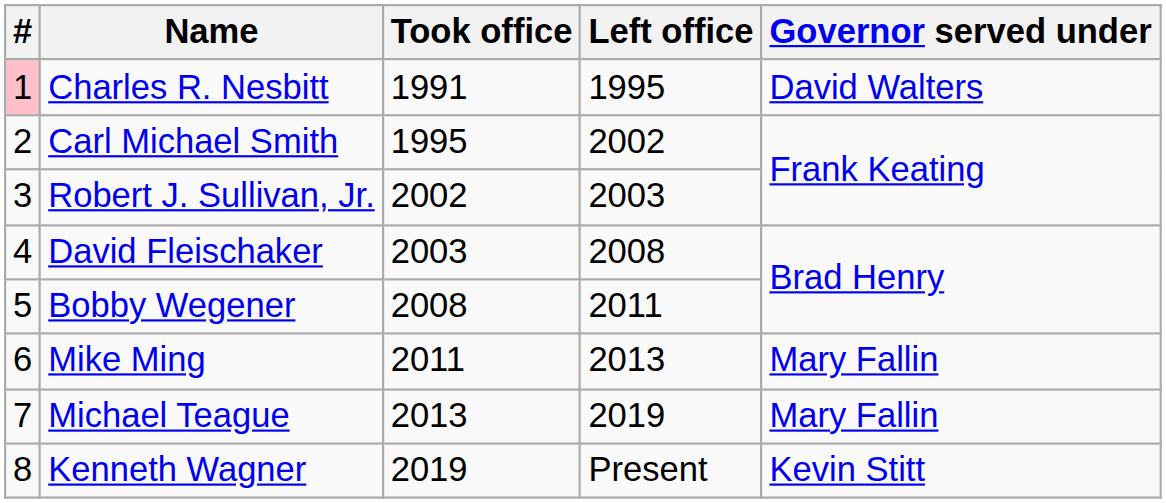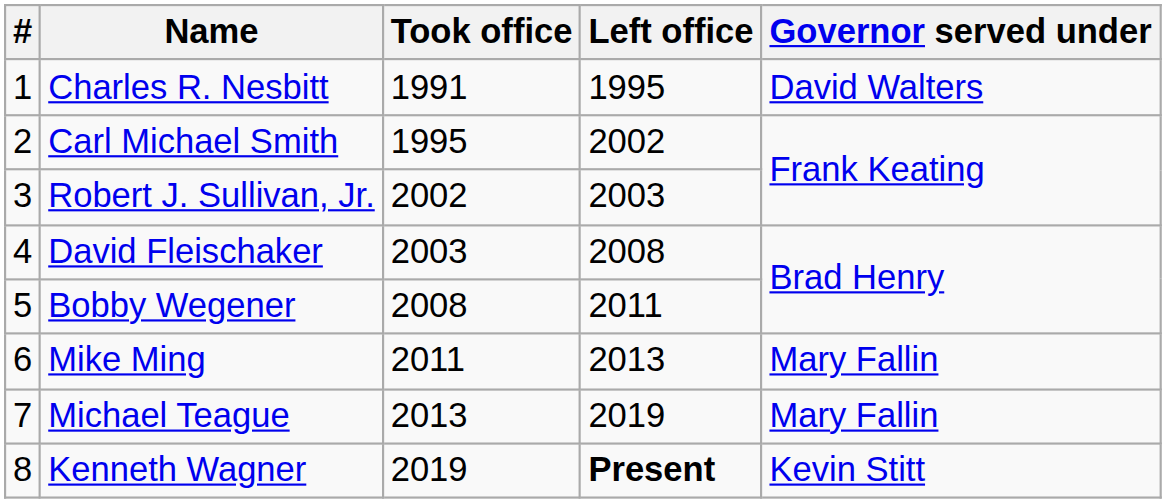Charles R. Nesbitt | #: pink background -> no background
Kenneth Wagner | Left office: normal -> bold
